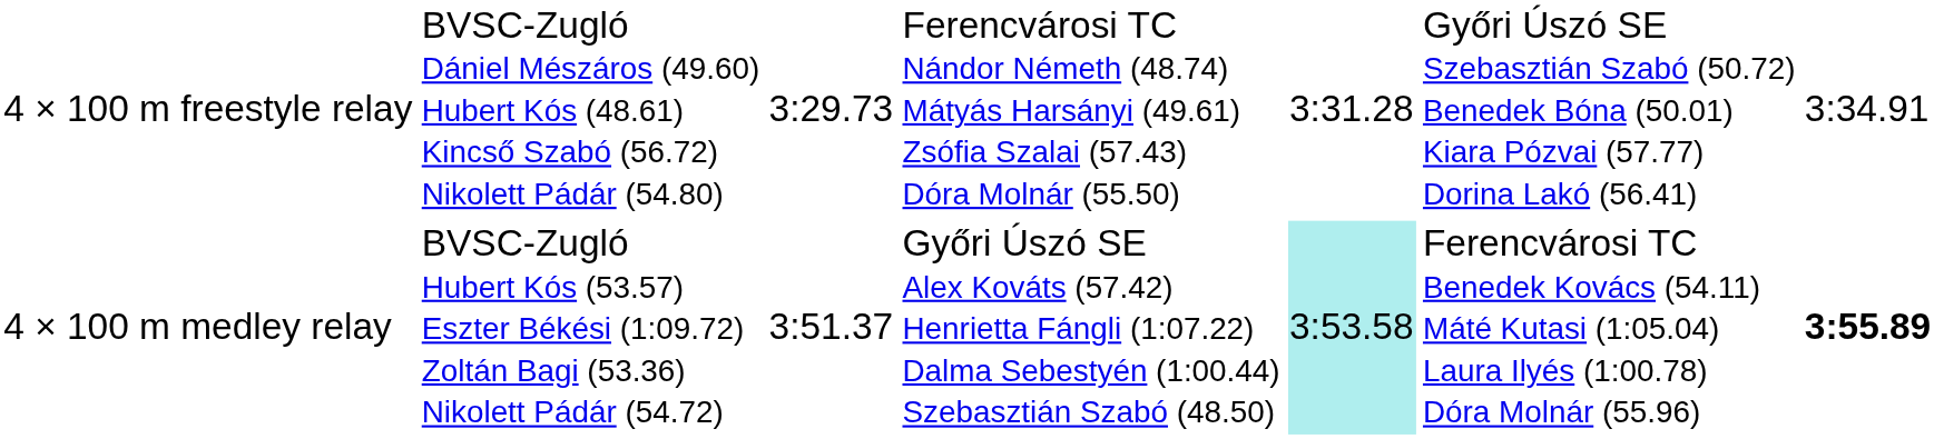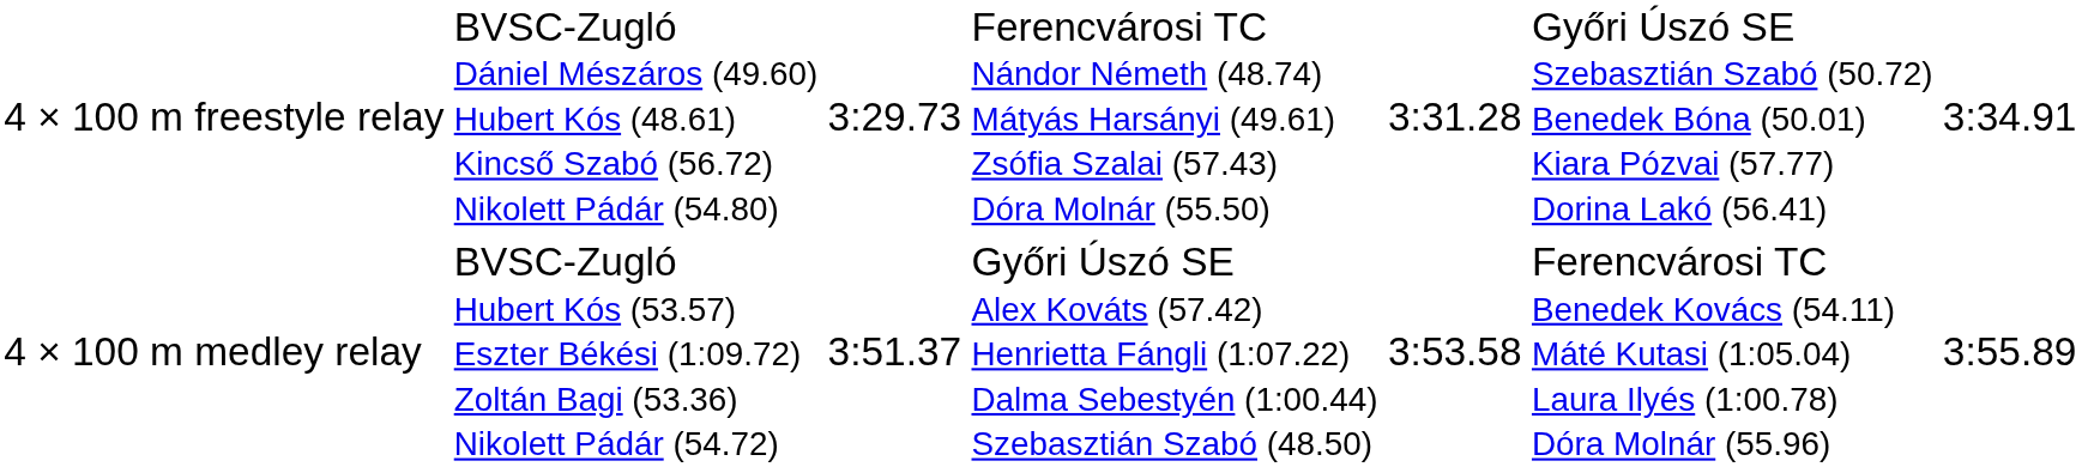4 × 100 m medley relay | column 5: paleturquoise background -> no background
4 × 100 m medley relay | column 7: bold -> normal
